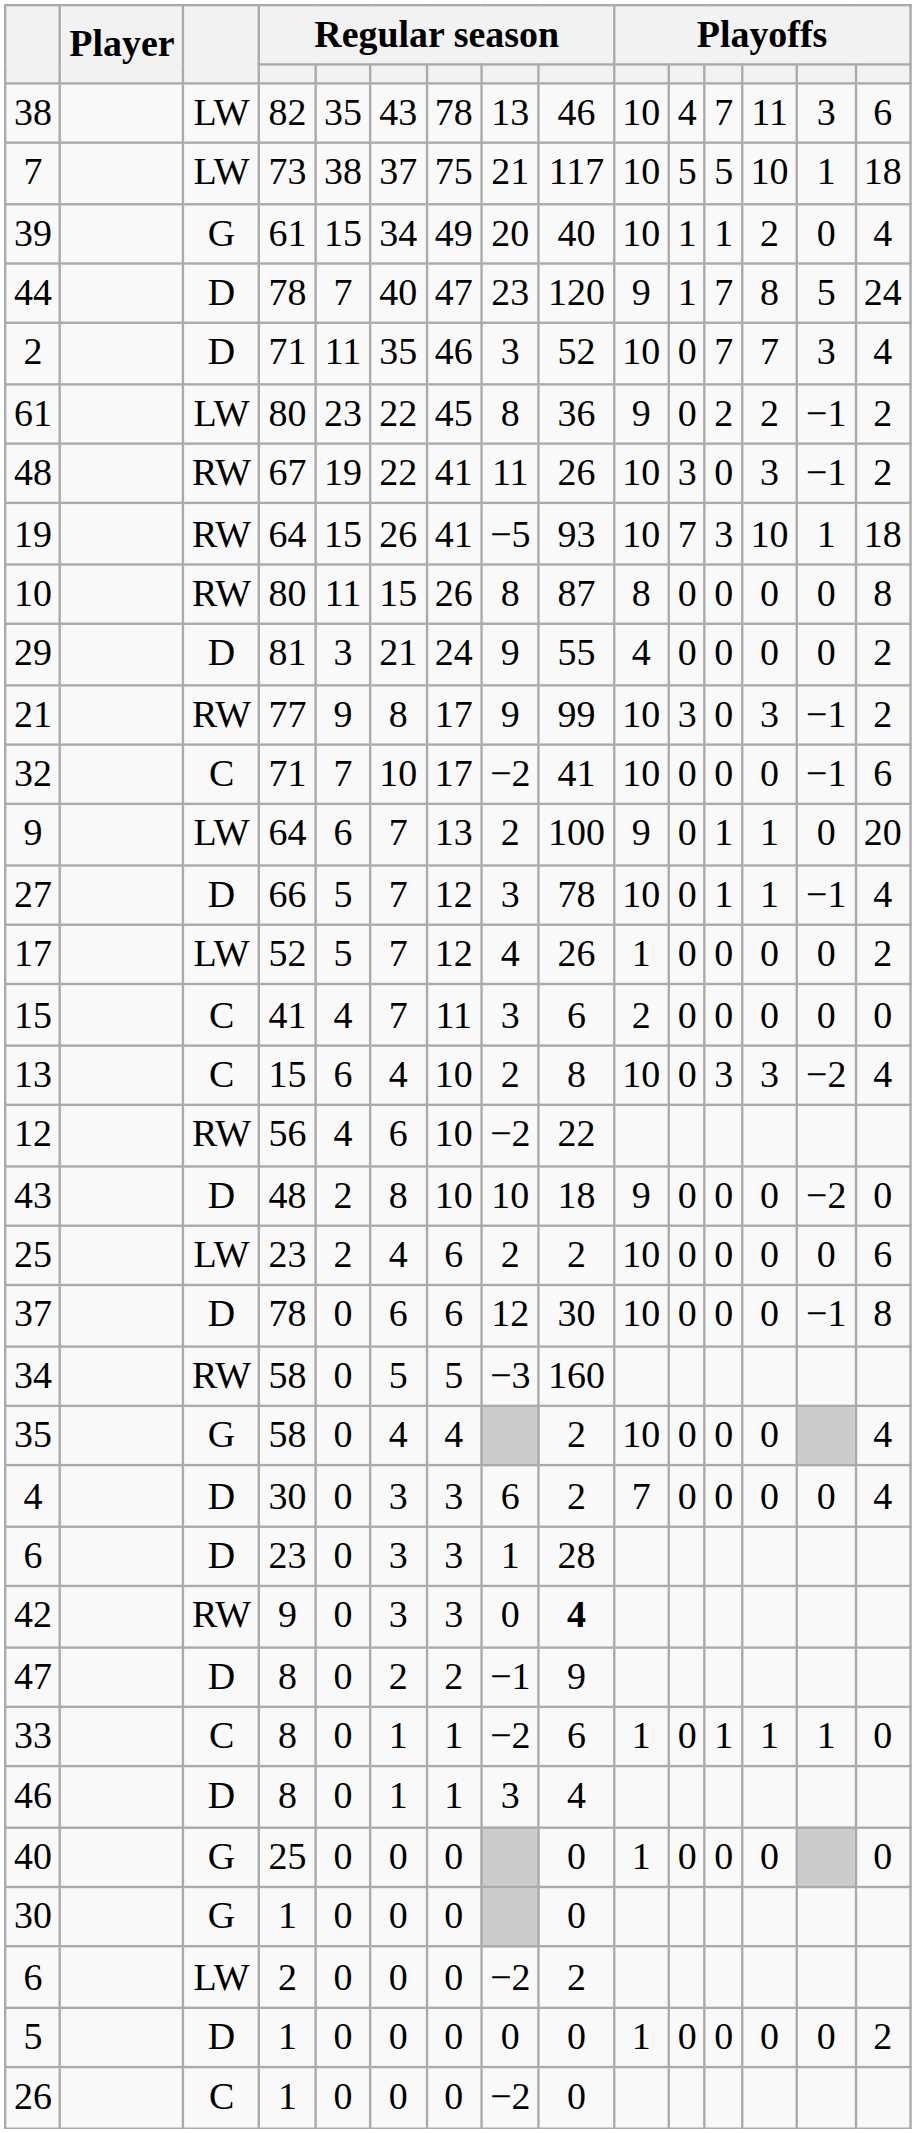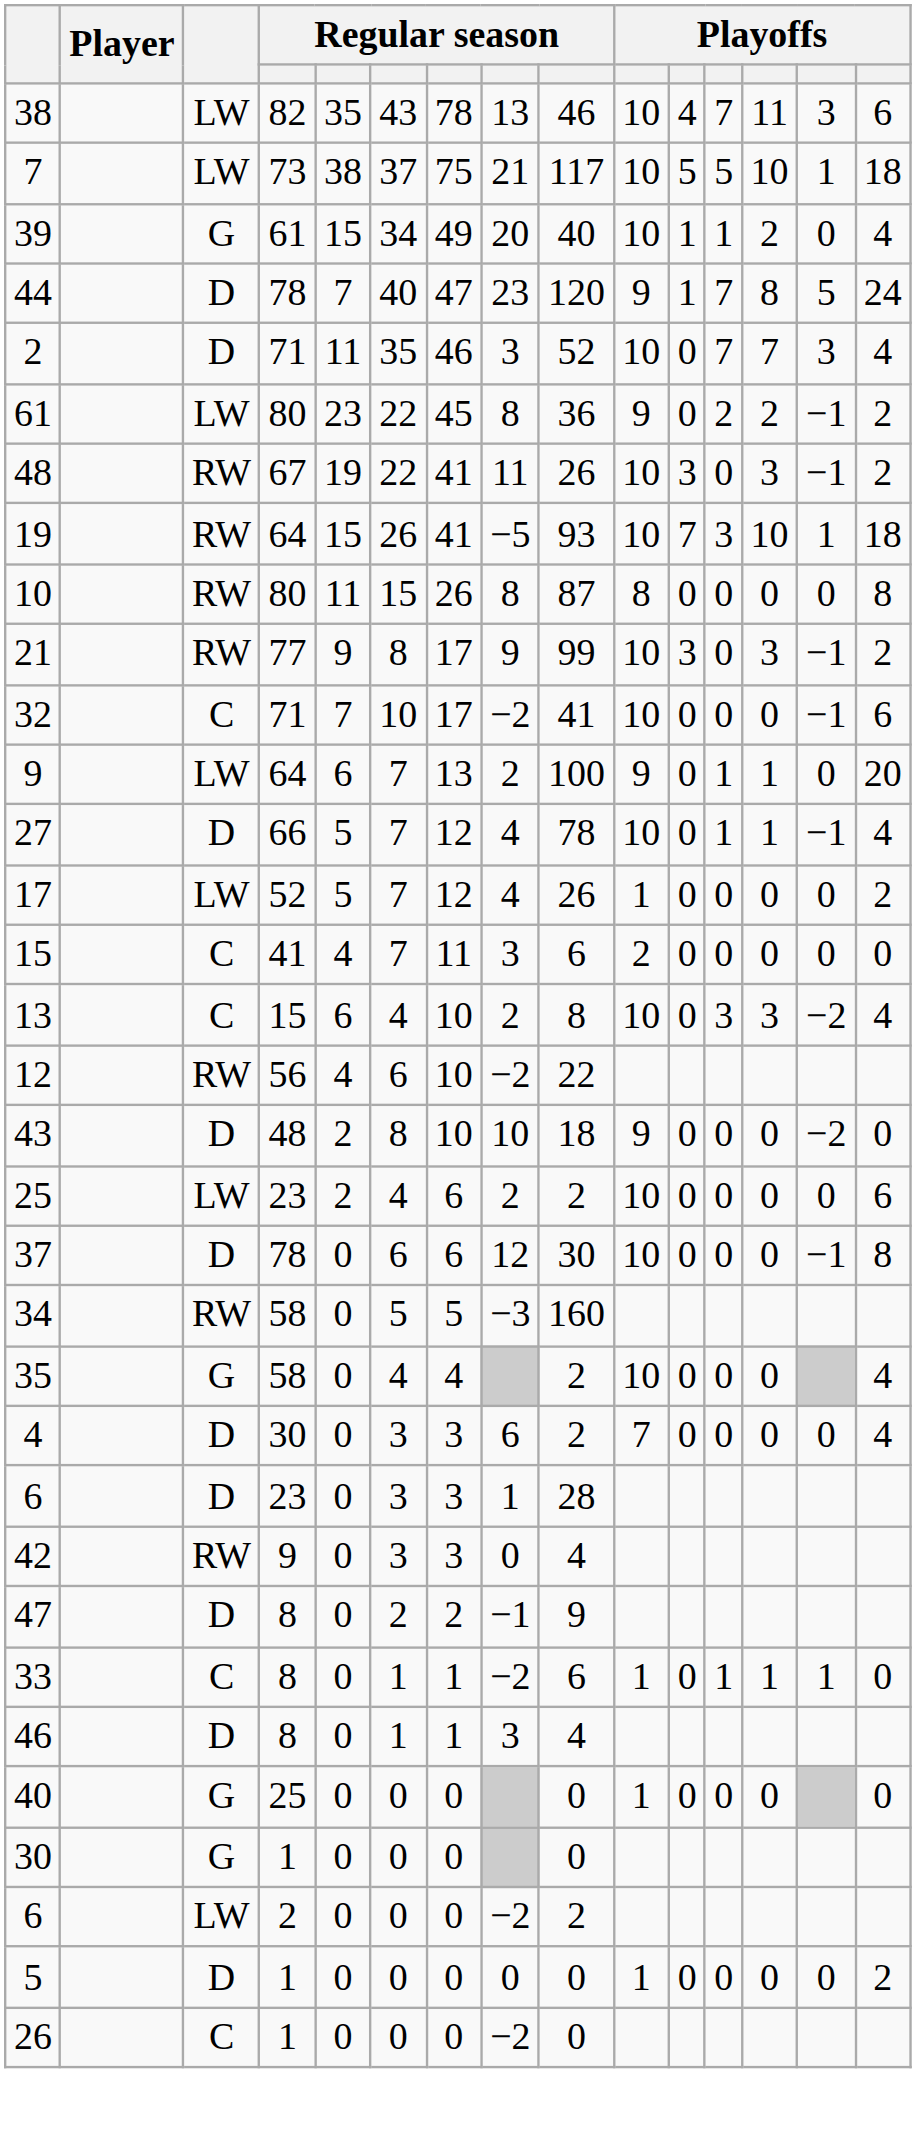- row: 29 | D | 81 | 3 | 21 | 24 | 9 | 55 | 4 | 0 | 0 | 0 | 0 | 2
27 | column 8: 3 -> 4
42 | column 9: bold -> normal
